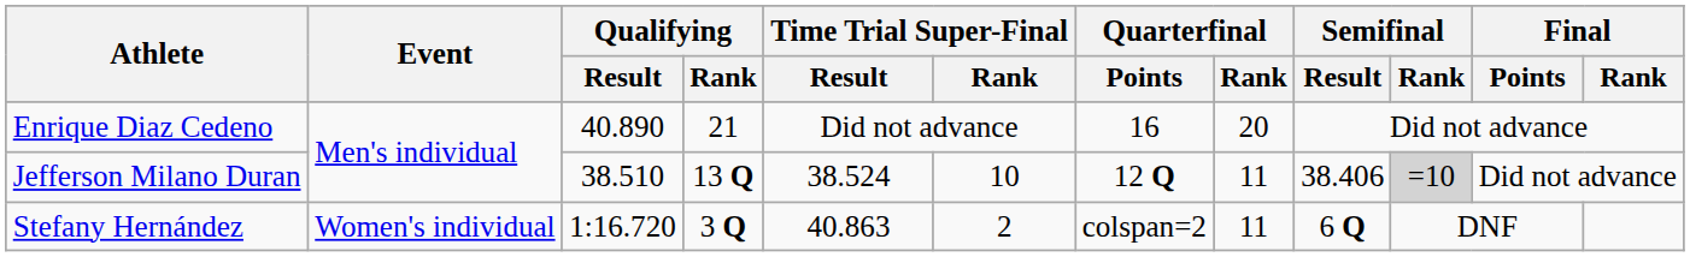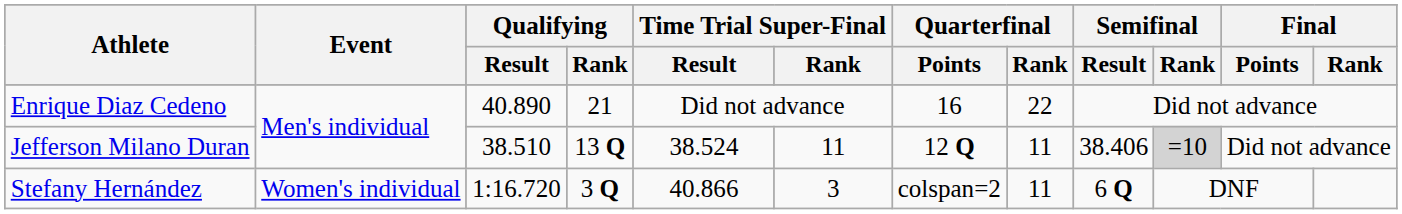Enrique Diaz Cedeno | Quarterfinal / Rank: 20 -> 22
Jefferson Milano Duran | Time Trial Super-Final / Rank: 10 -> 11
Stefany Hernández | Time Trial Super-Final / Result: 40.863 -> 40.866
Stefany Hernández | Time Trial Super-Final / Rank: 2 -> 3
